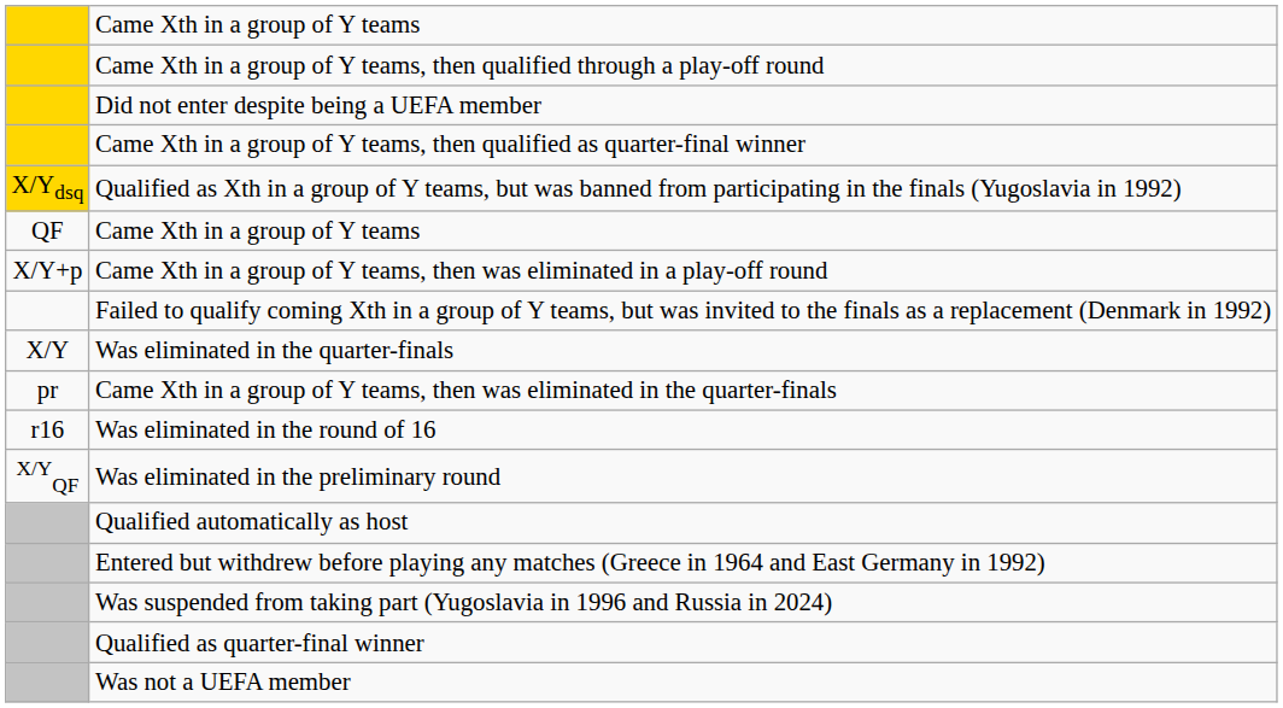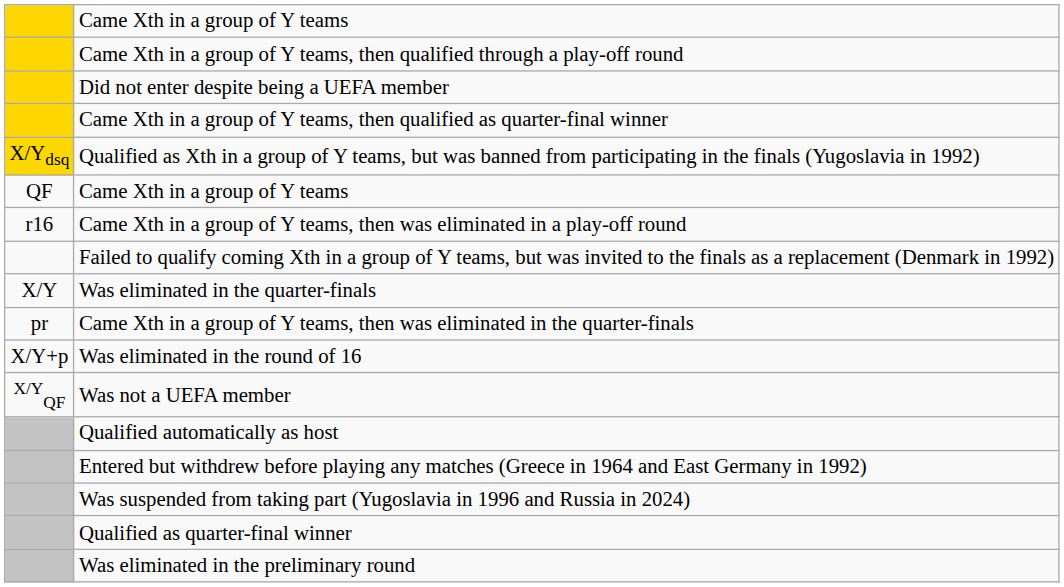row 7 | column 1: X/Y+p -> r16
row 11 | column 1: r16 -> X/Y+p
row 12 | column 2: Was eliminated in the preliminary round -> Was not a UEFA member
row 17 | column 2: Was not a UEFA member -> Was eliminated in the preliminary round
